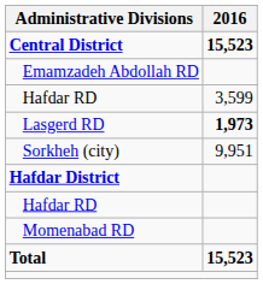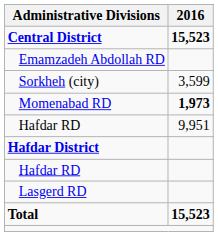row 4 | Administrative Divisions: Hafdar RD -> Sorkheh (city)
row 5 | Administrative Divisions: Lasgerd RD -> Momenabad RD
row 6 | Administrative Divisions: Sorkheh (city) -> Hafdar RD
row 9 | Administrative Divisions: Momenabad RD -> Lasgerd RD
